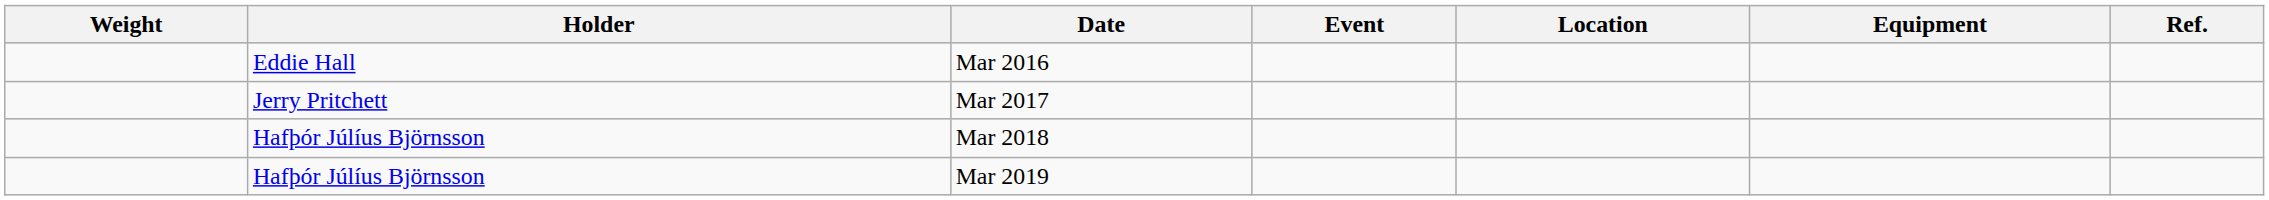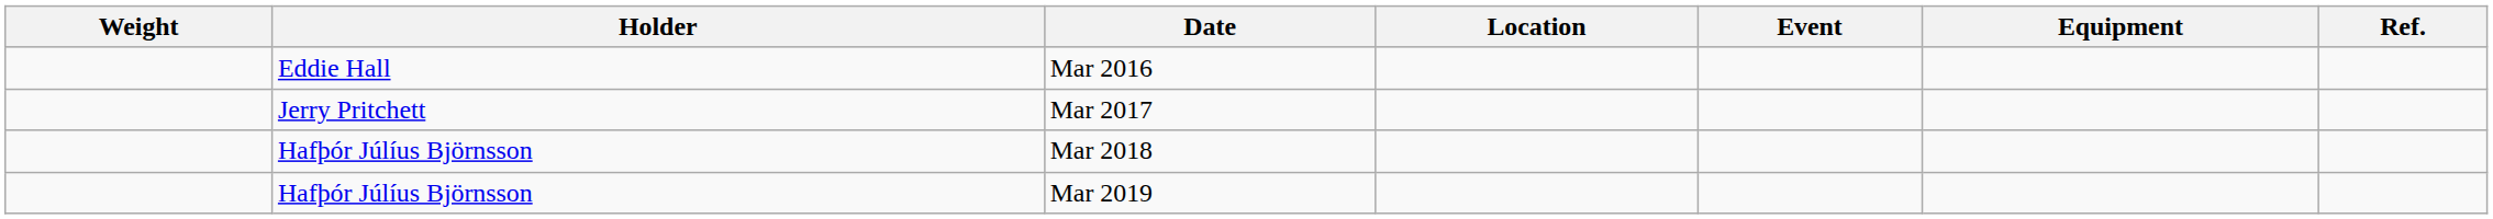columns swapped: Event <-> Location
